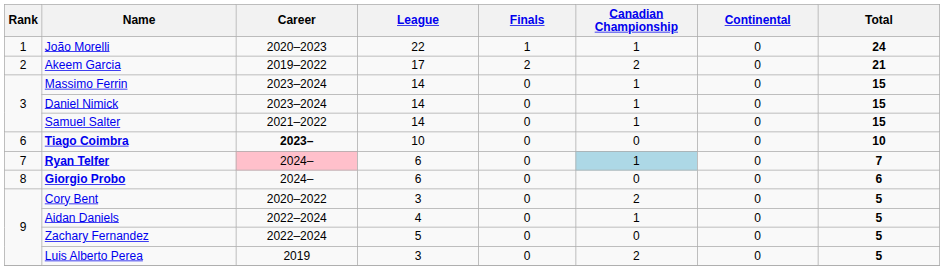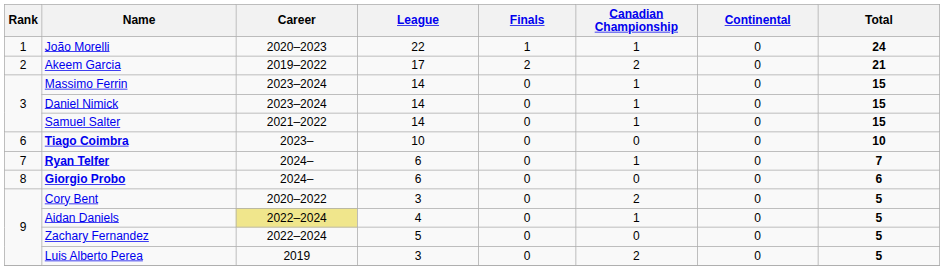Tiago Coimbra | Career: bold -> normal
Ryan Telfer | Career: pink background -> no background
Ryan Telfer | Canadian Championship: lightblue background -> no background
Aidan Daniels | Career: no background -> khaki background
